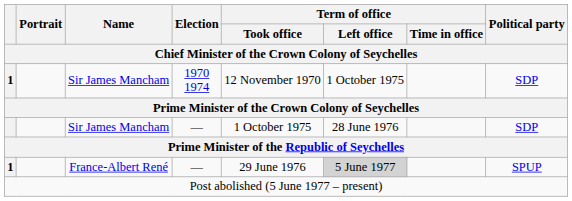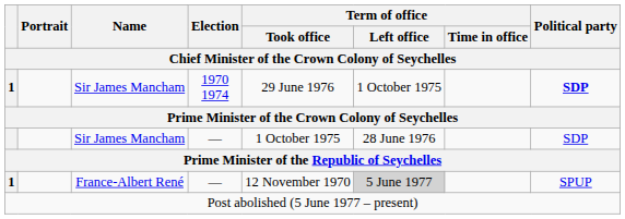1 / Sir James Mancham | Term of office / Took office: 12 November 1970 -> 29 June 1976
1 / Sir James Mancham | Political party: normal -> bold
1 / France-Albert René | Term of office / Took office: 29 June 1976 -> 12 November 1970
